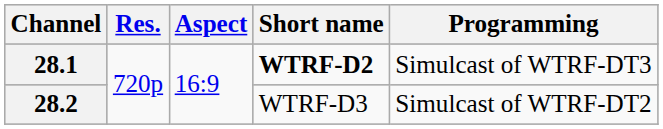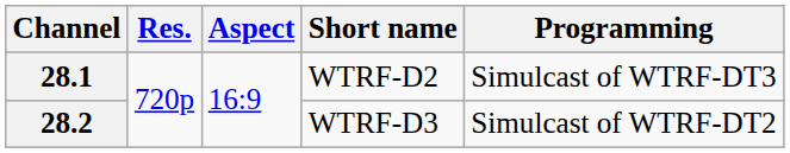28.1 | Short name: bold -> normal
